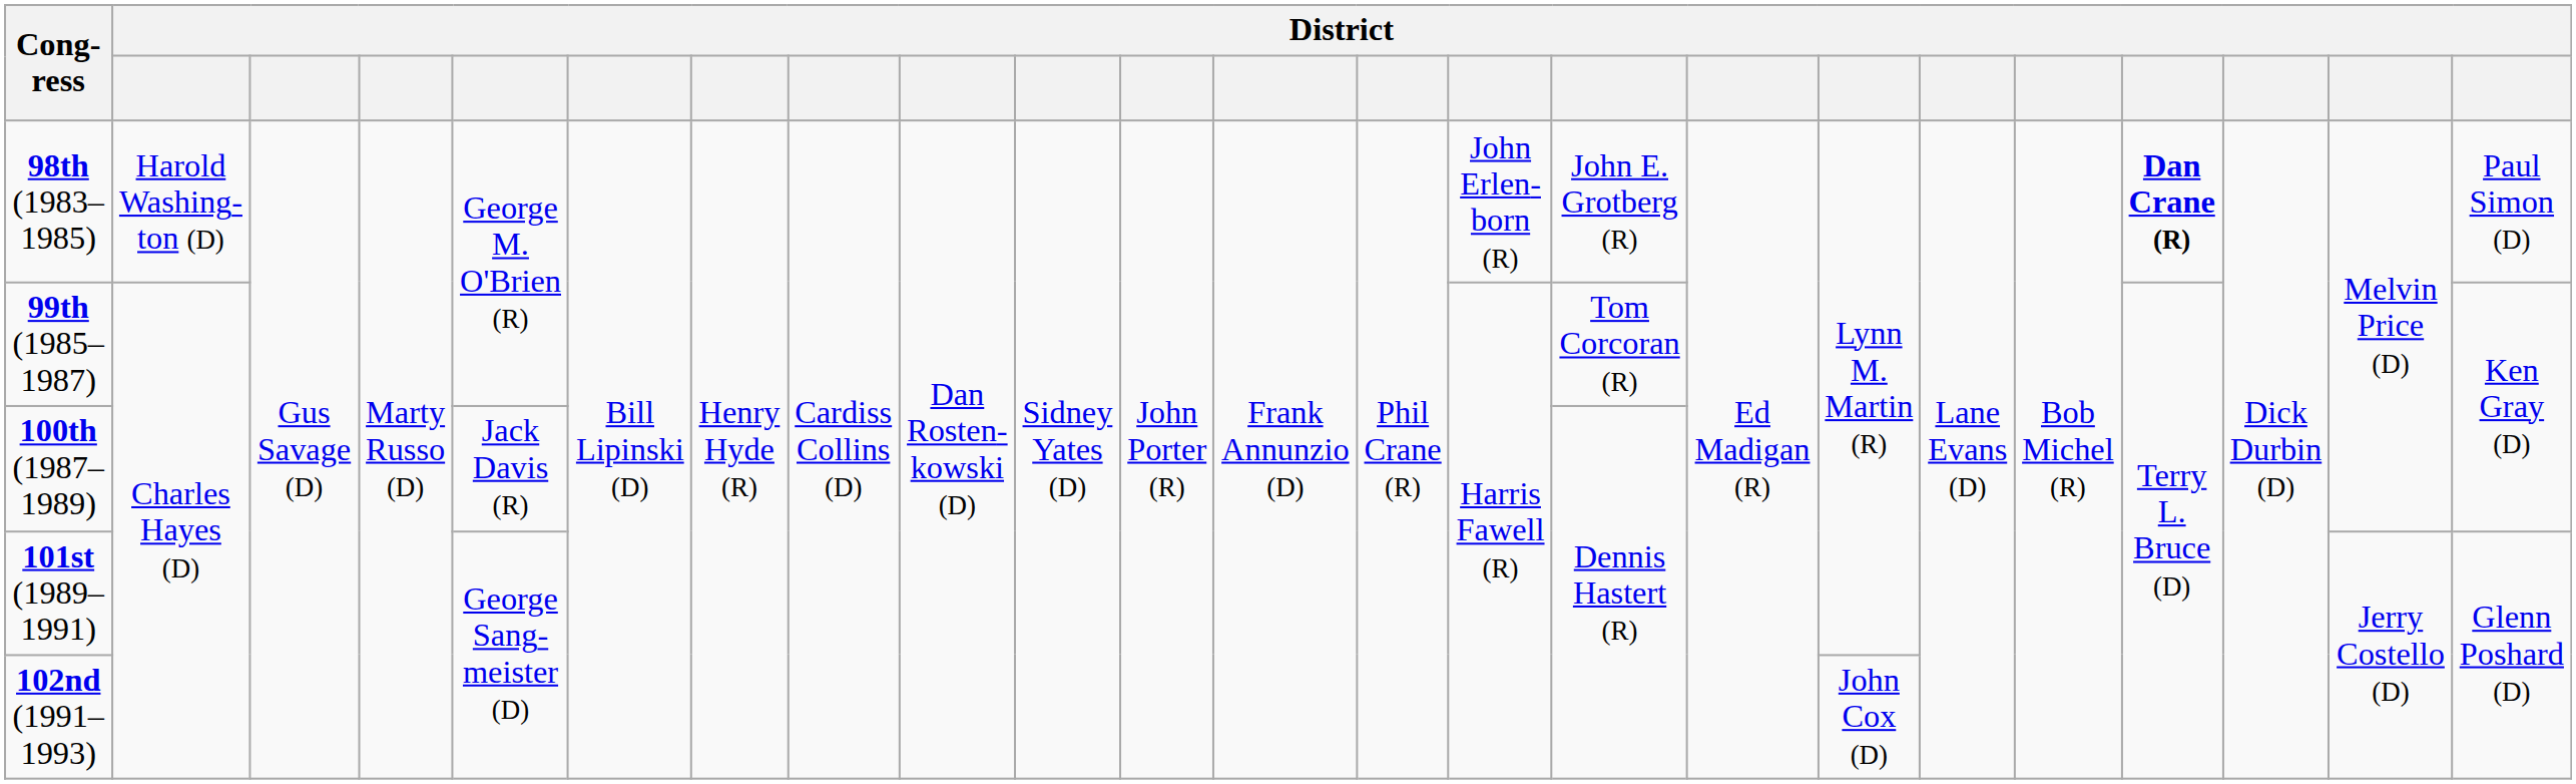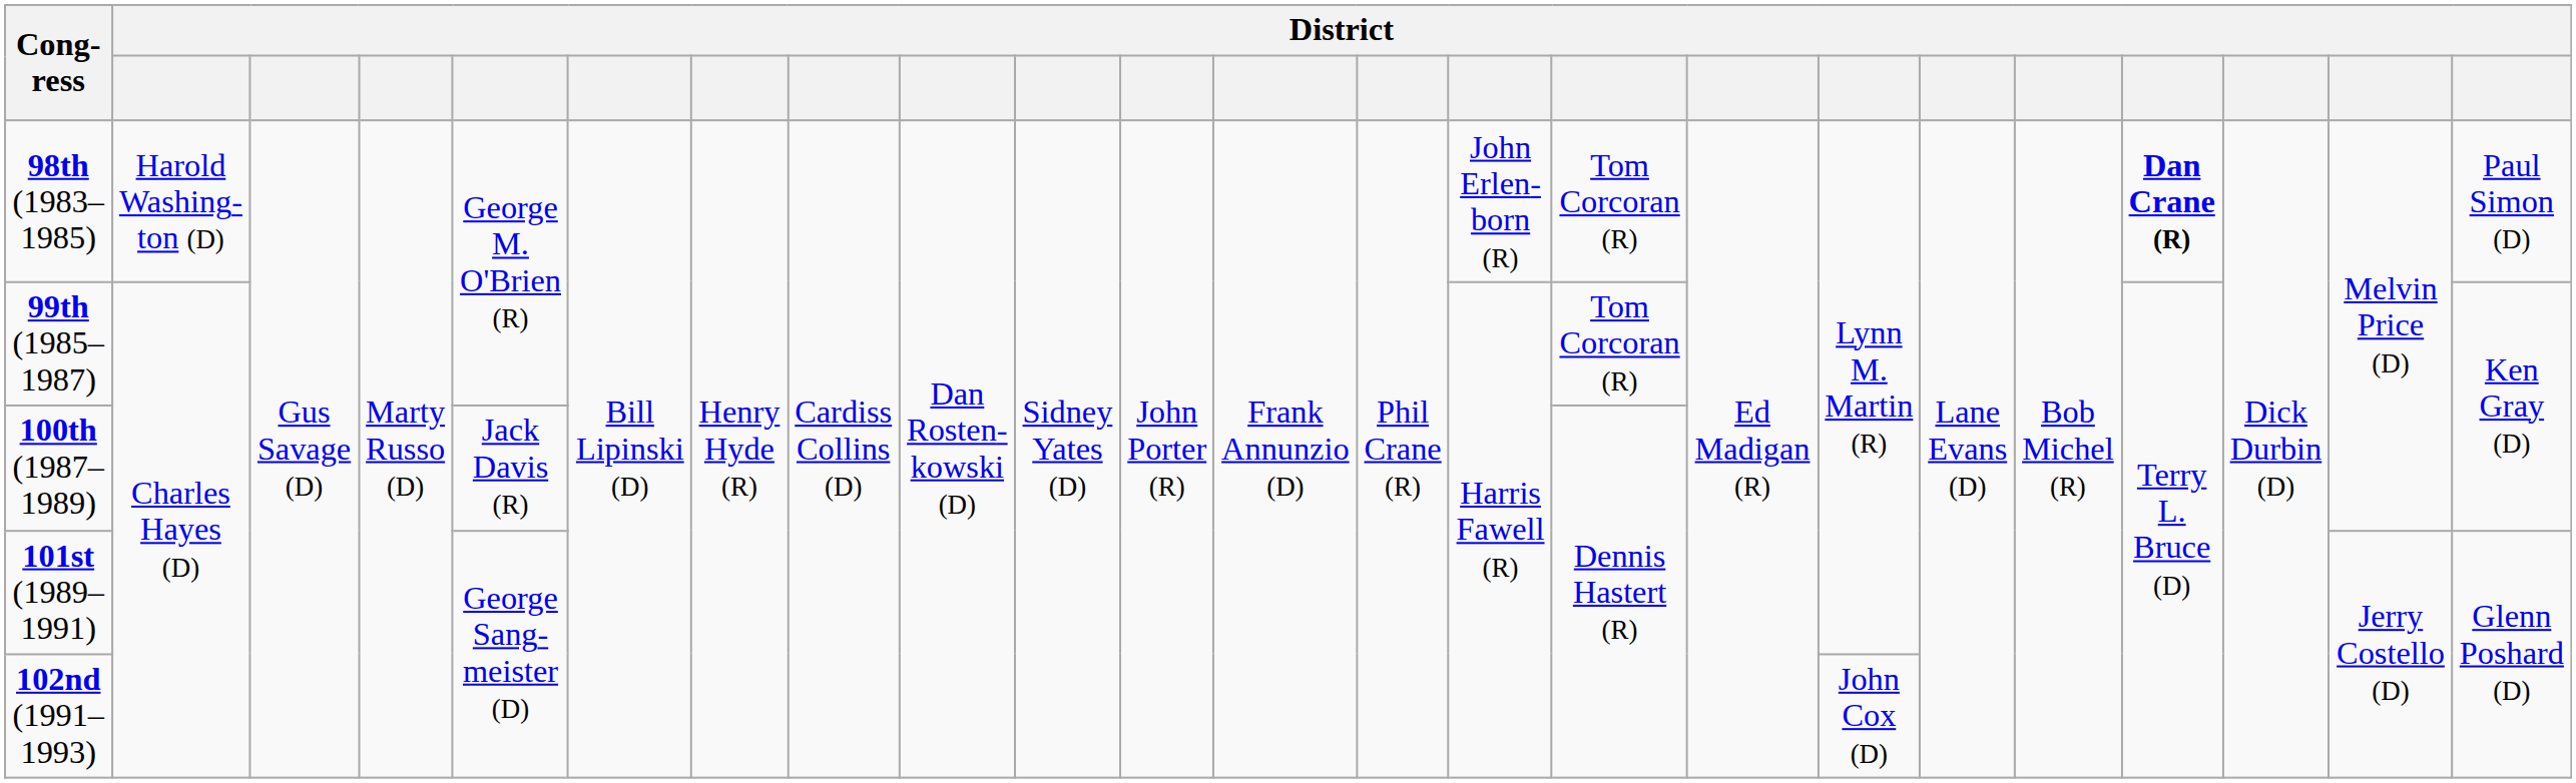98th (1983–1985) | column 15: John E. Grotberg (R) -> Tom Corcoran (R)
